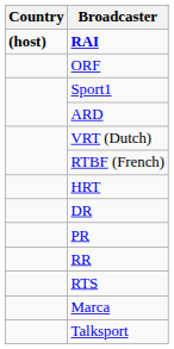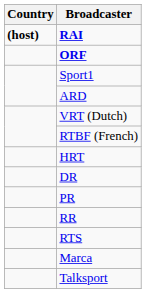row 3 | Broadcaster: normal -> bold
